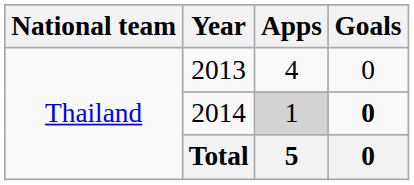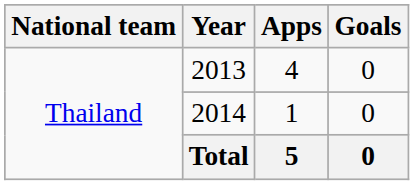2014 | Apps: lightgrey background -> no background
2014 | Goals: bold -> normal
